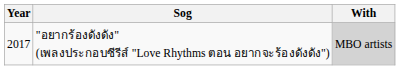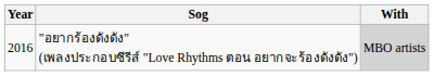row 2 | Year: 2017 -> 2016
